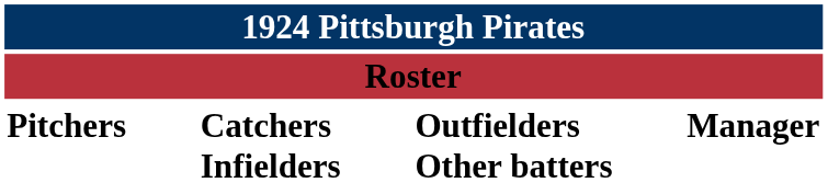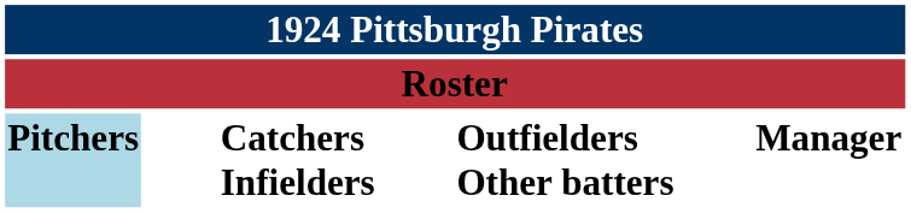Pitchers | column 1: no background -> lightblue background
